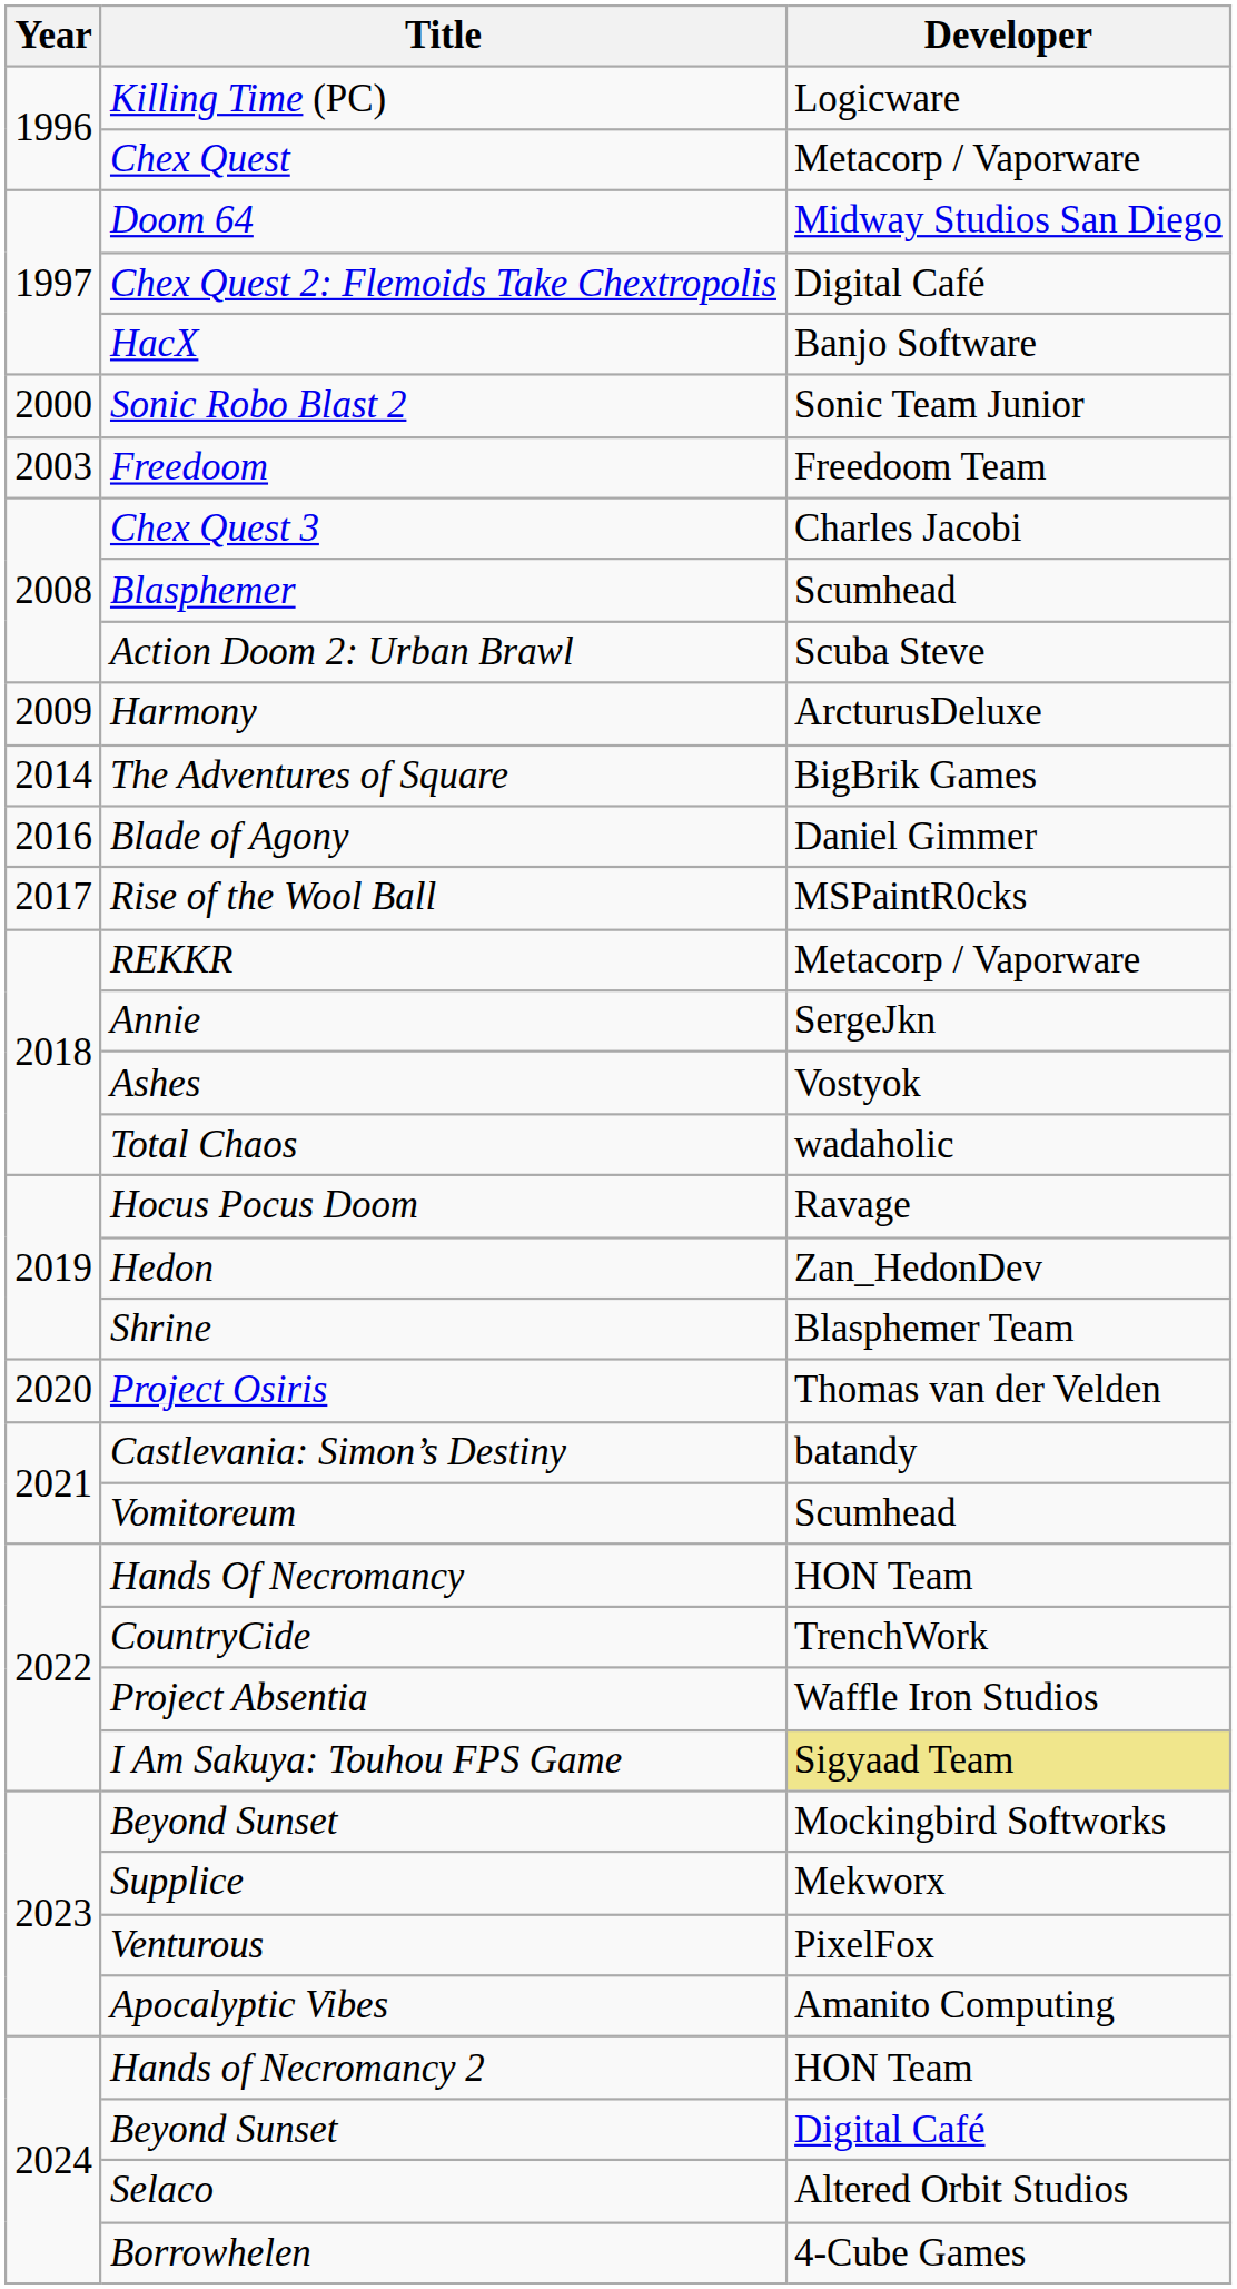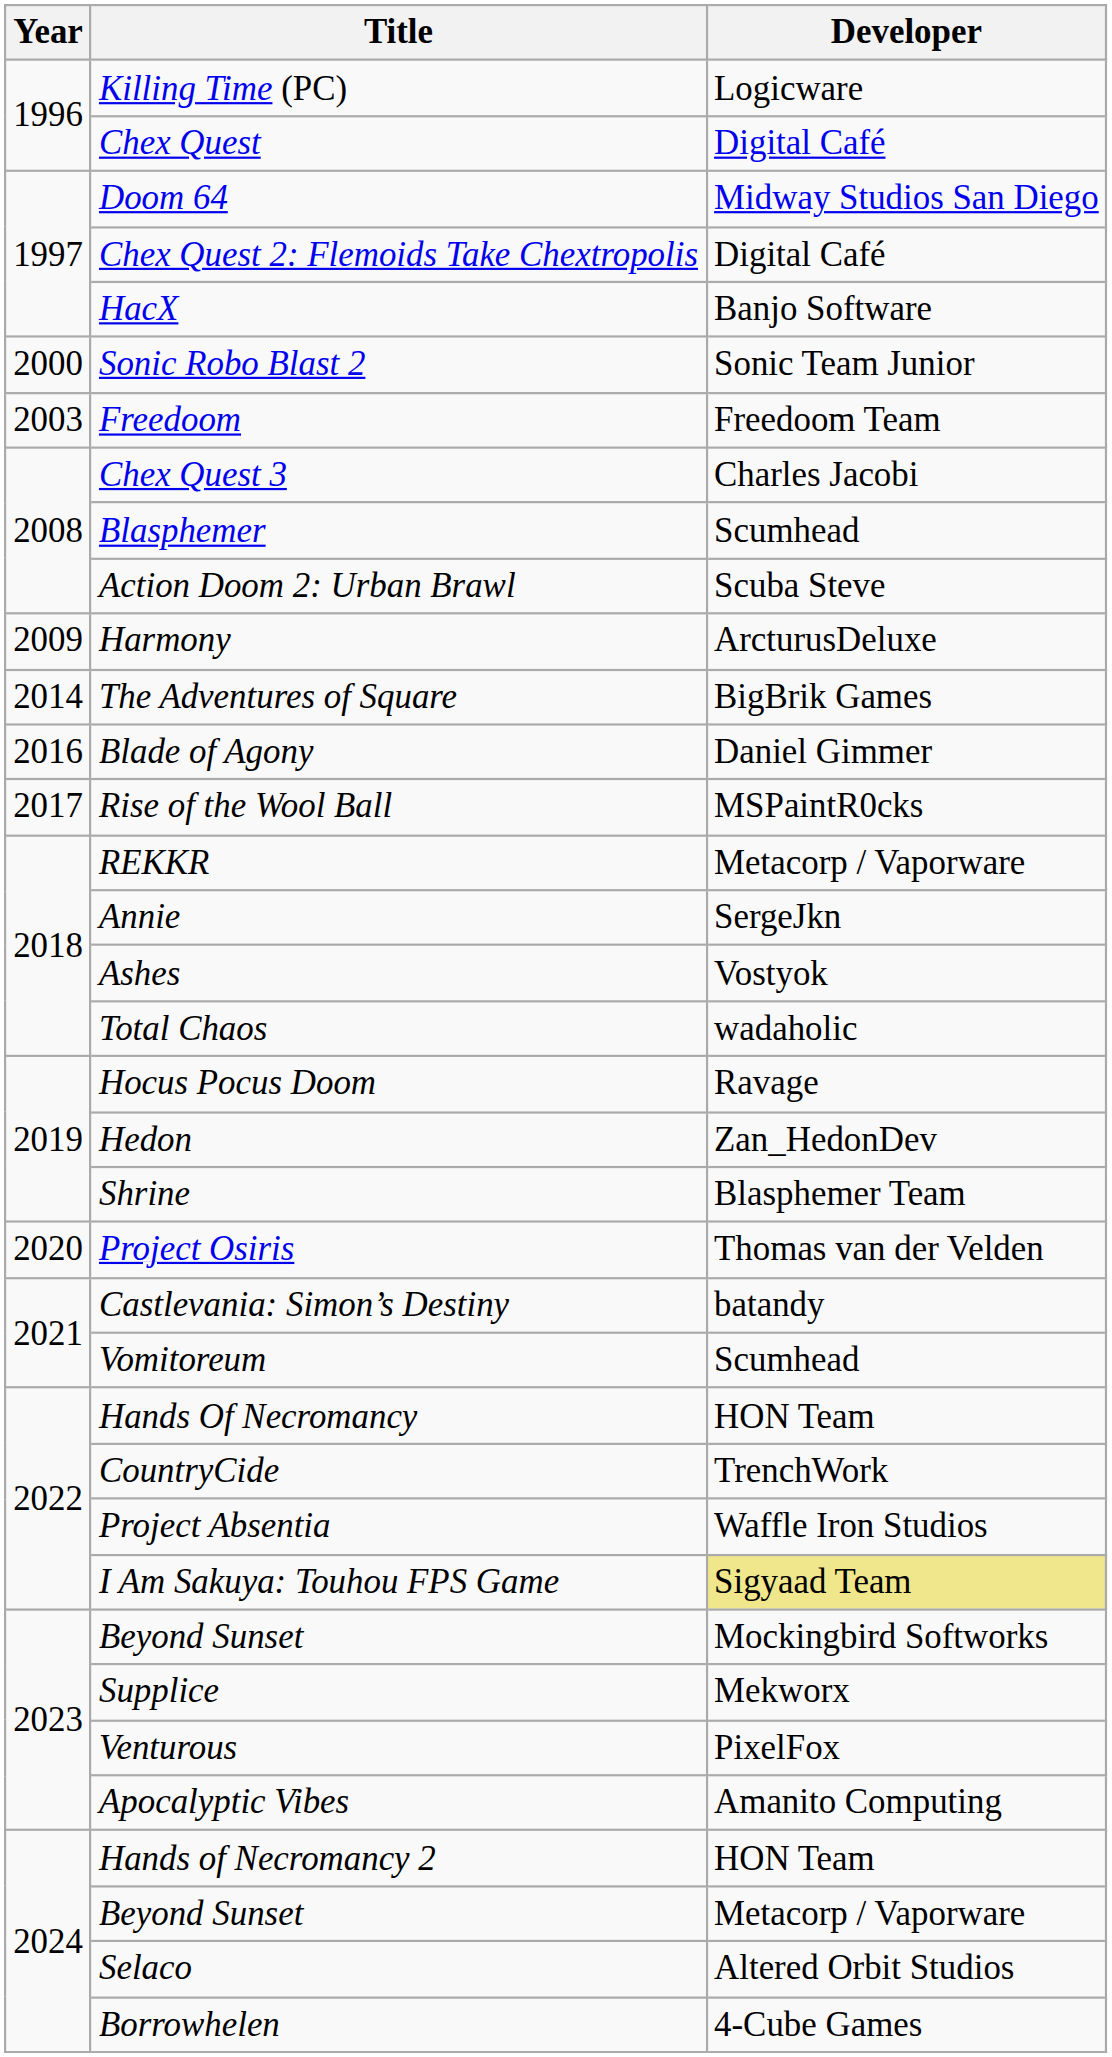Chex Quest | Developer: Metacorp / Vaporware -> Digital Café
2024 / Beyond Sunset | Developer: Digital Café -> Metacorp / Vaporware
